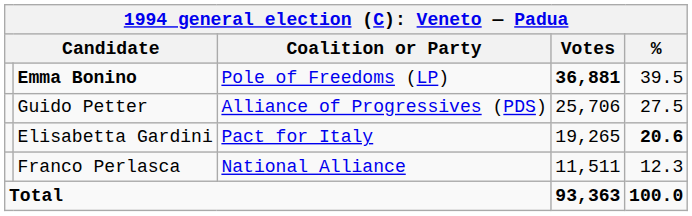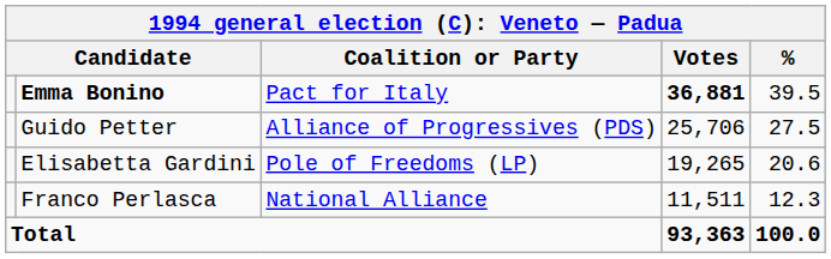Emma Bonino | Coalition or Party: Pole of Freedoms (LP) -> Pact for Italy
Elisabetta Gardini | Coalition or Party: Pact for Italy -> Pole of Freedoms (LP)
Elisabetta Gardini | %: bold -> normal
